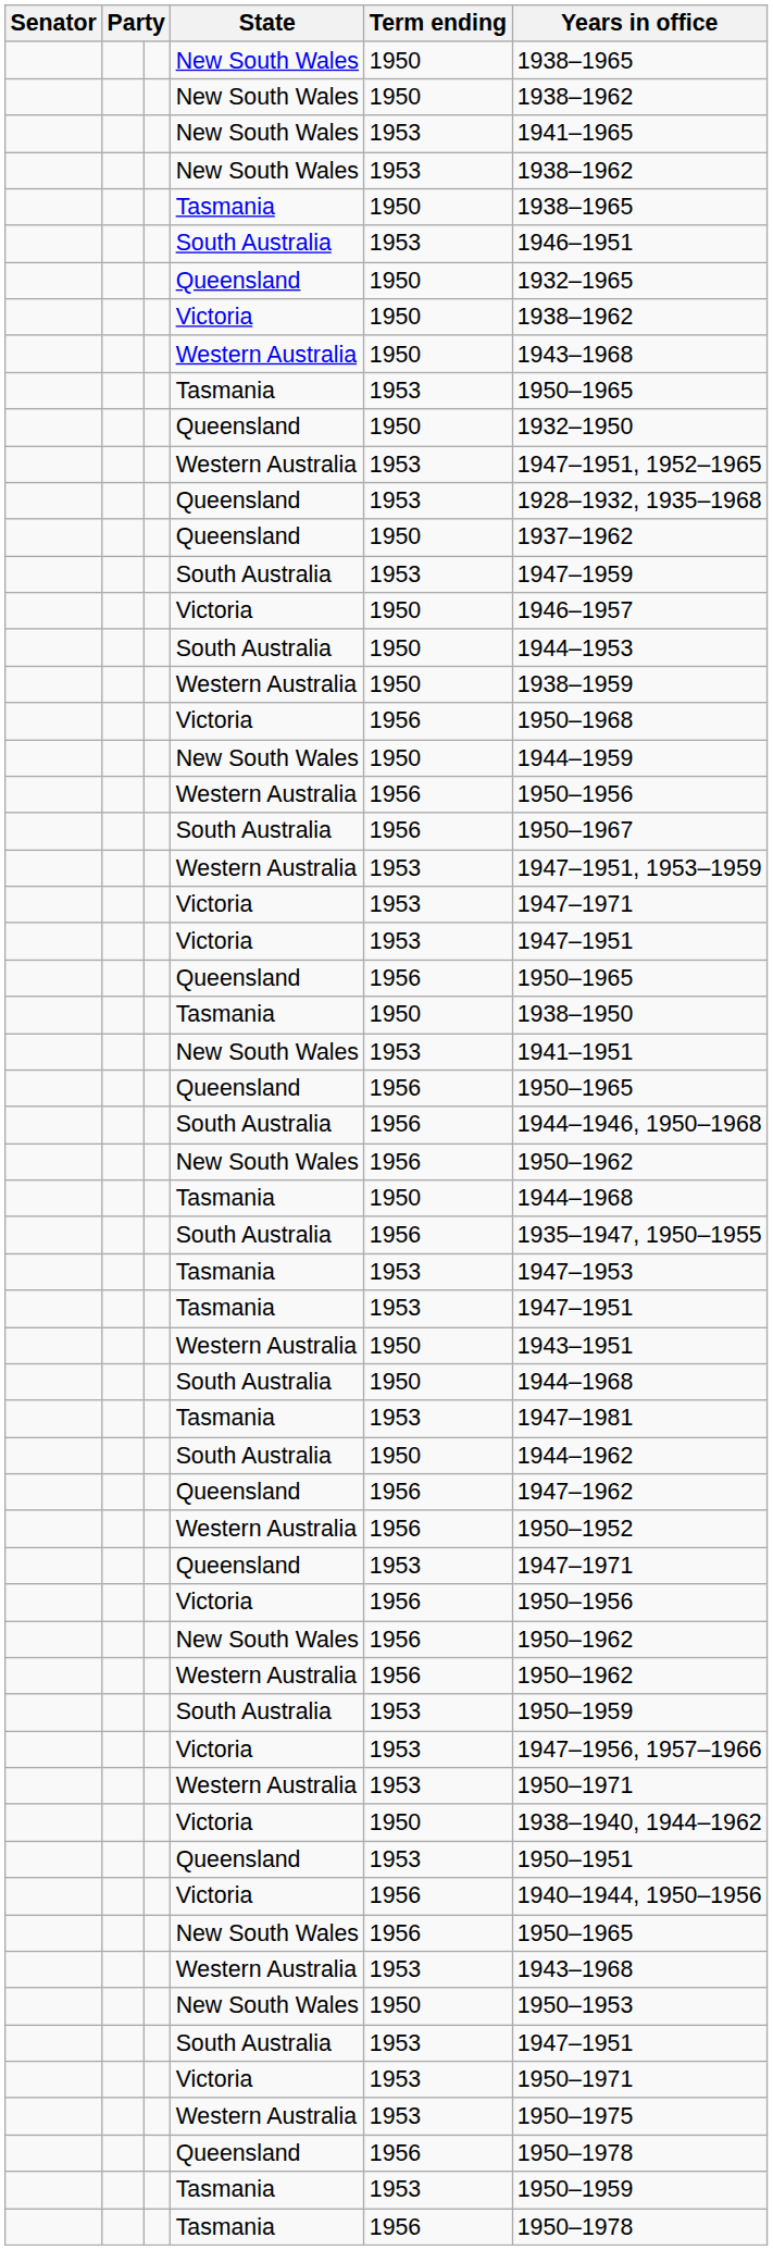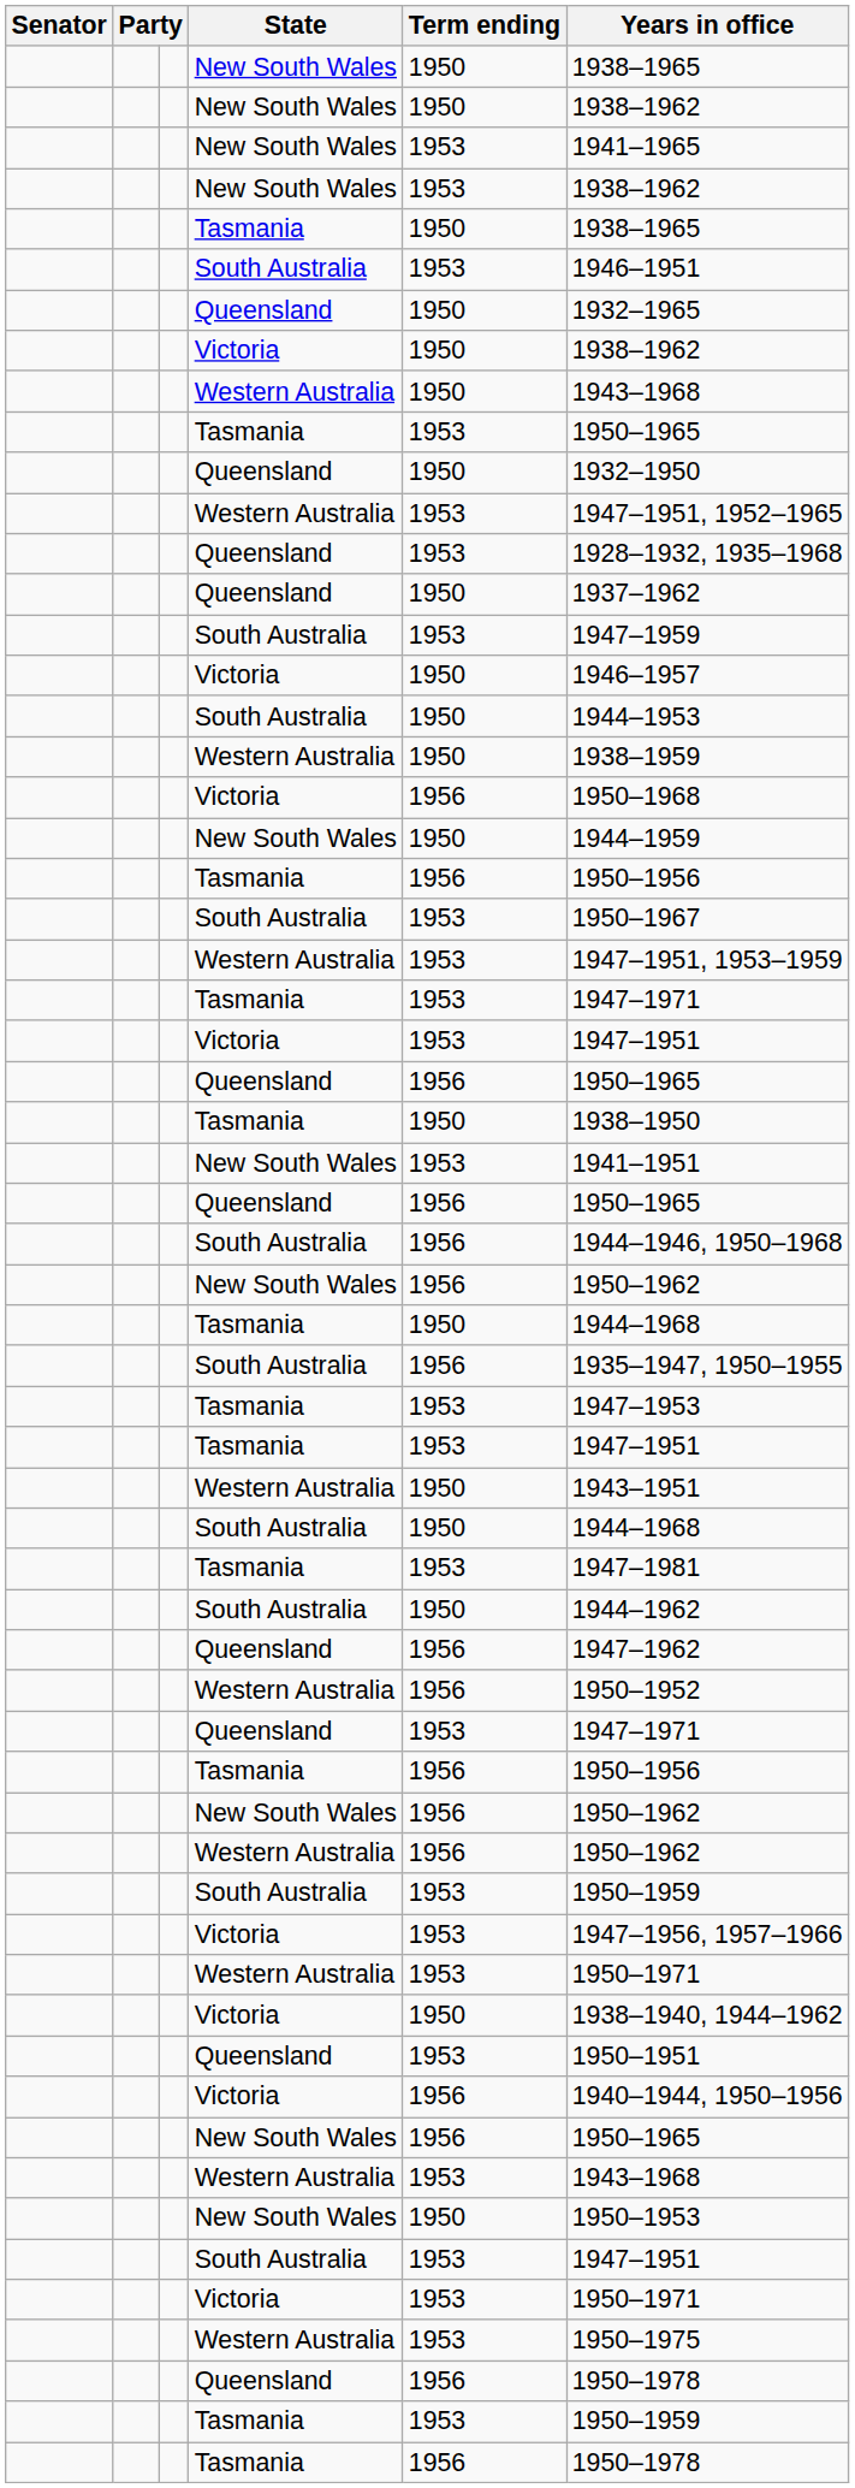row 22 | State: Western Australia -> Tasmania
row 23 | Term ending: 1956 -> 1953
row 25 | State: Victoria -> Tasmania
row 44 | State: Victoria -> Tasmania
